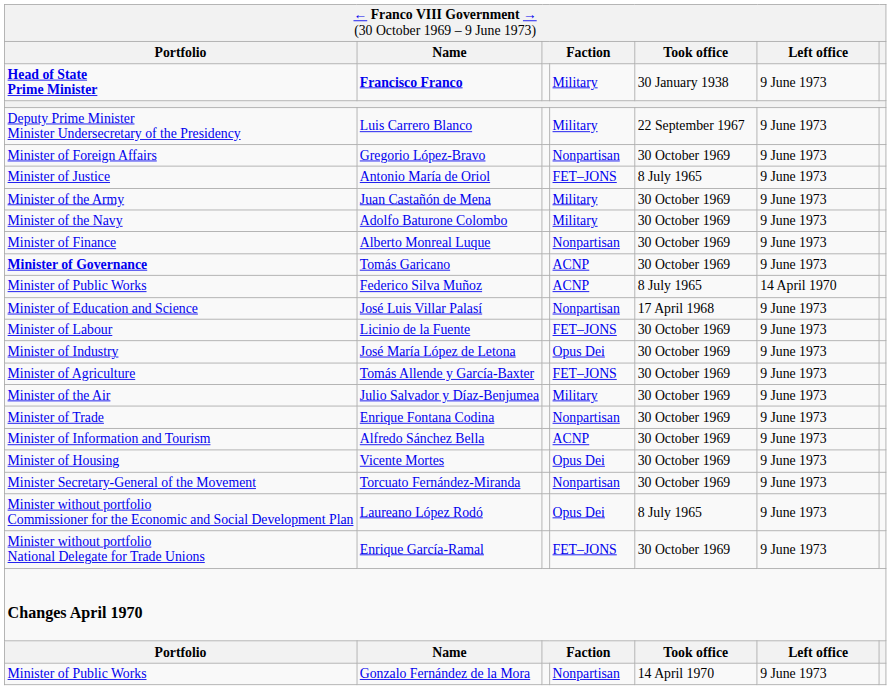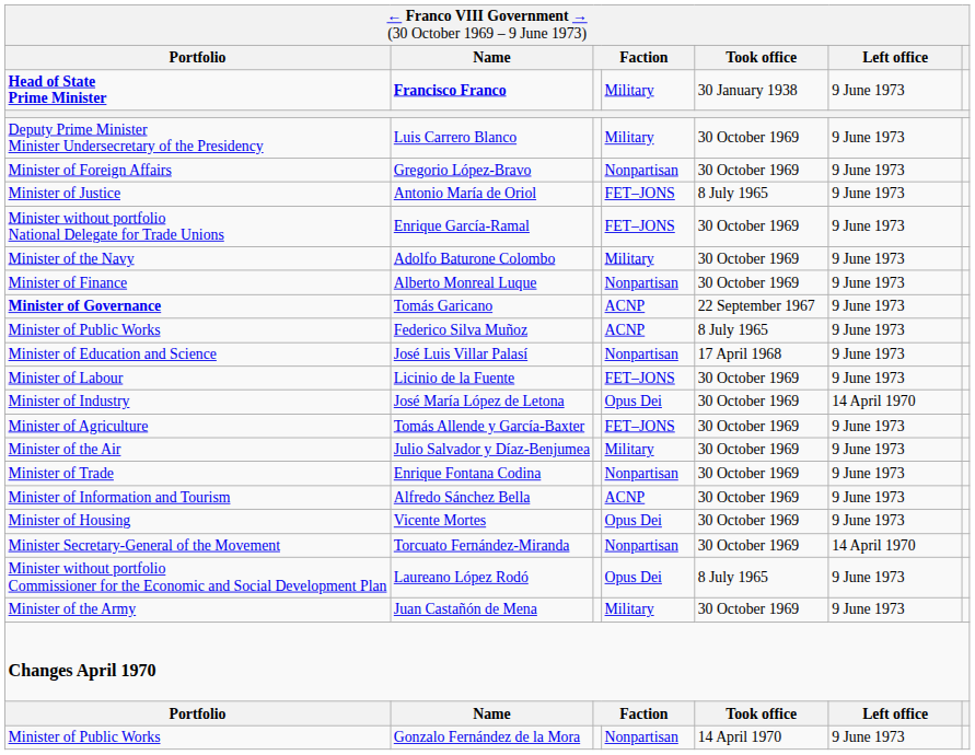Luis Carrero Blanco | column 5: 22 September 1967 -> 30 October 1969
rows swapped: Juan Castañón de Mena <-> Enrique García-Ramal
Tomás Garicano | column 5: 30 October 1969 -> 22 September 1967
Federico Silva Muñoz | column 6: 14 April 1970 -> 9 June 1973
José María López de Letona | column 6: 9 June 1973 -> 14 April 1970
Torcuato Fernández-Miranda | column 6: 9 June 1973 -> 14 April 1970
